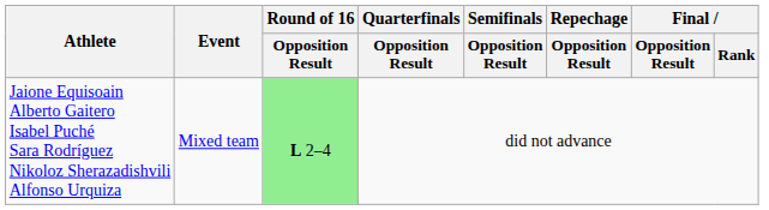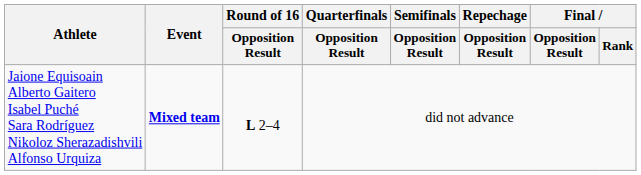row 3 | Event: normal -> bold
row 3 | Round of 16 / Opposition Result: lightgreen background -> no background
